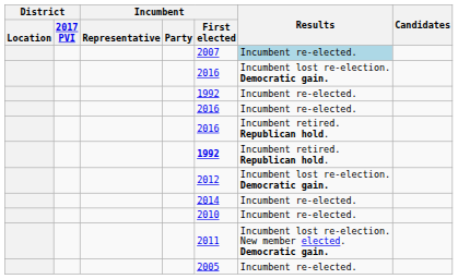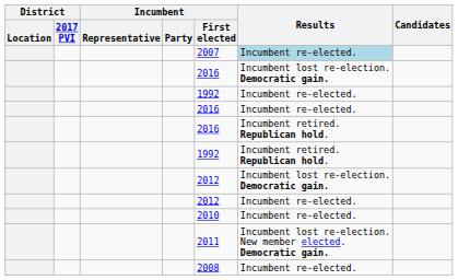row 8 | Incumbent / First elected: bold -> normal
row 10 | Incumbent / First elected: 2014 -> 2012
row 13 | Incumbent / First elected: 2005 -> 2008
